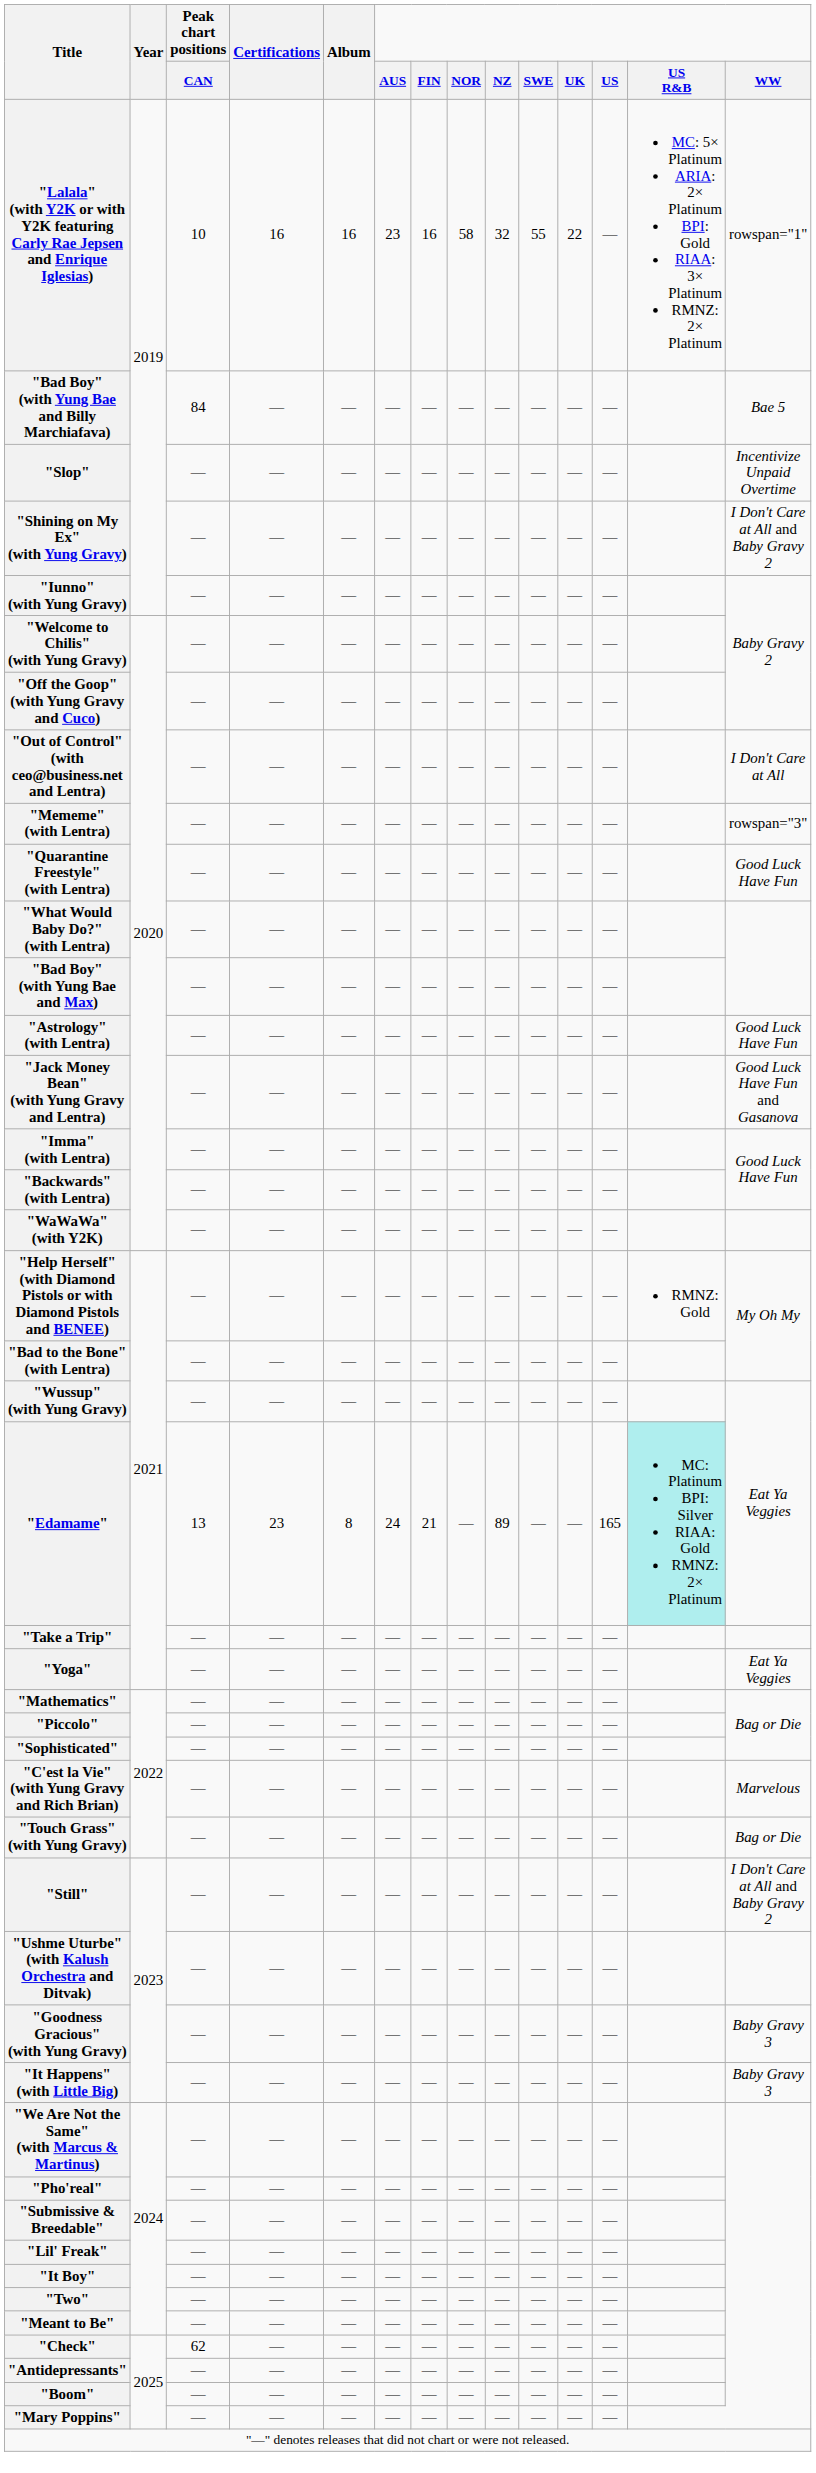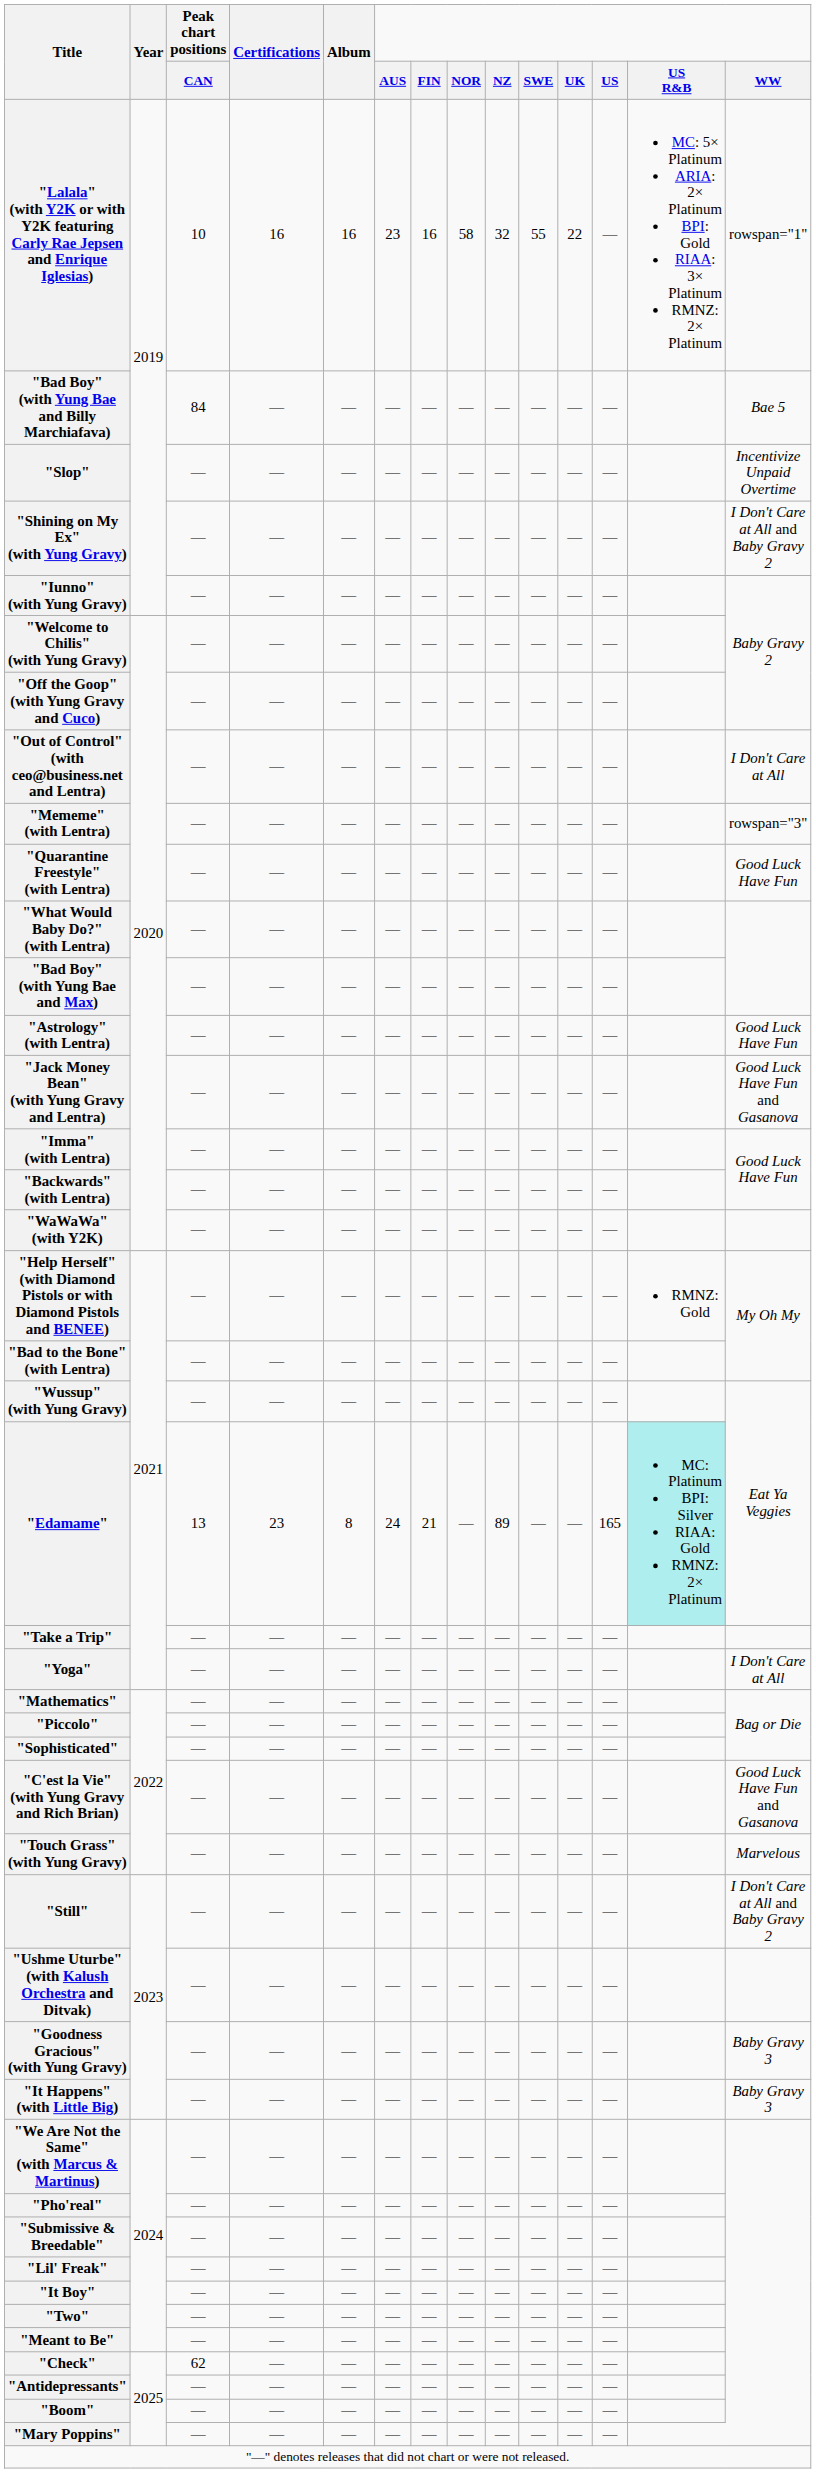"Yoga" | WW: Eat Ya Veggies -> I Don't Care at All
"C'est la Vie" (with Yung Gravy and Rich Brian) | WW: Marvelous -> Good Luck Have Fun and Gasanova
"Touch Grass" (with Yung Gravy) | WW: Bag or Die -> Marvelous
